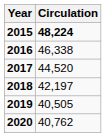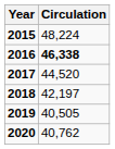2015 | Circulation: bold -> normal
2016 | Circulation: normal -> bold
